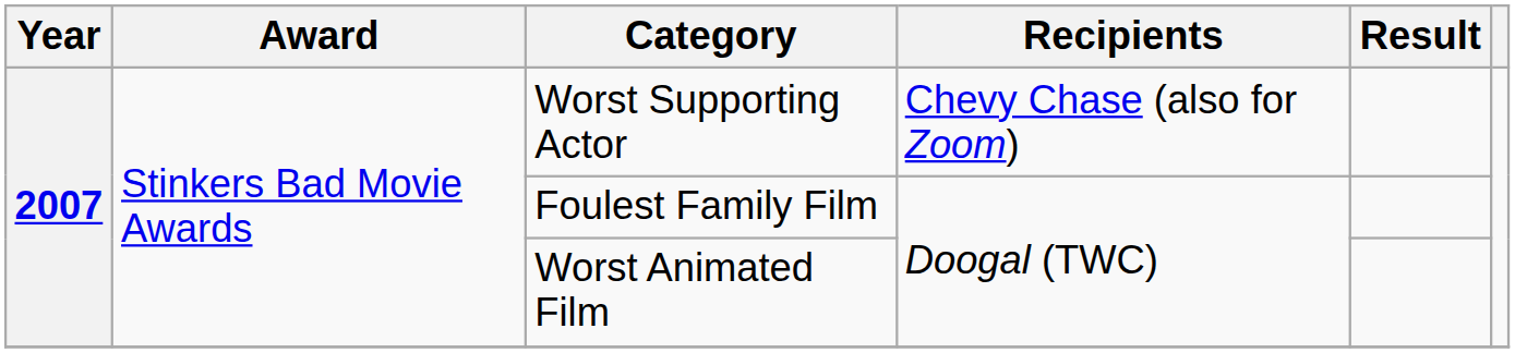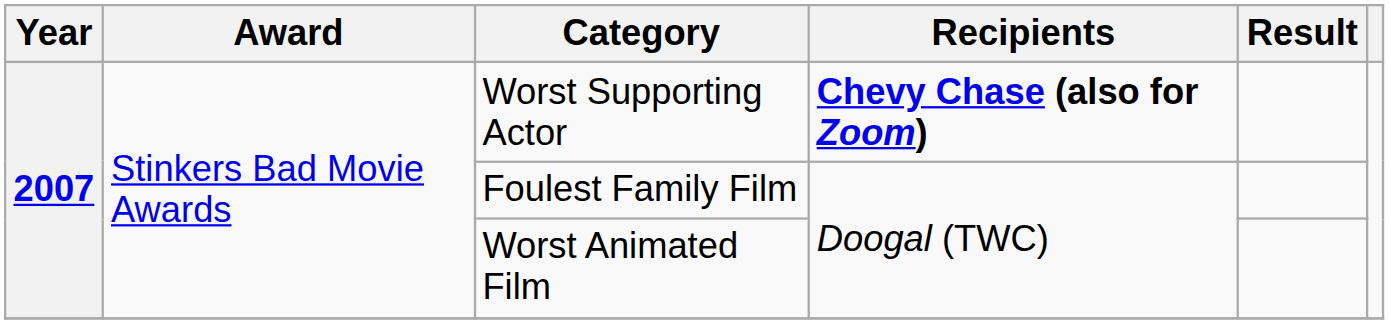Worst Supporting Actor | Recipients: normal -> bold
